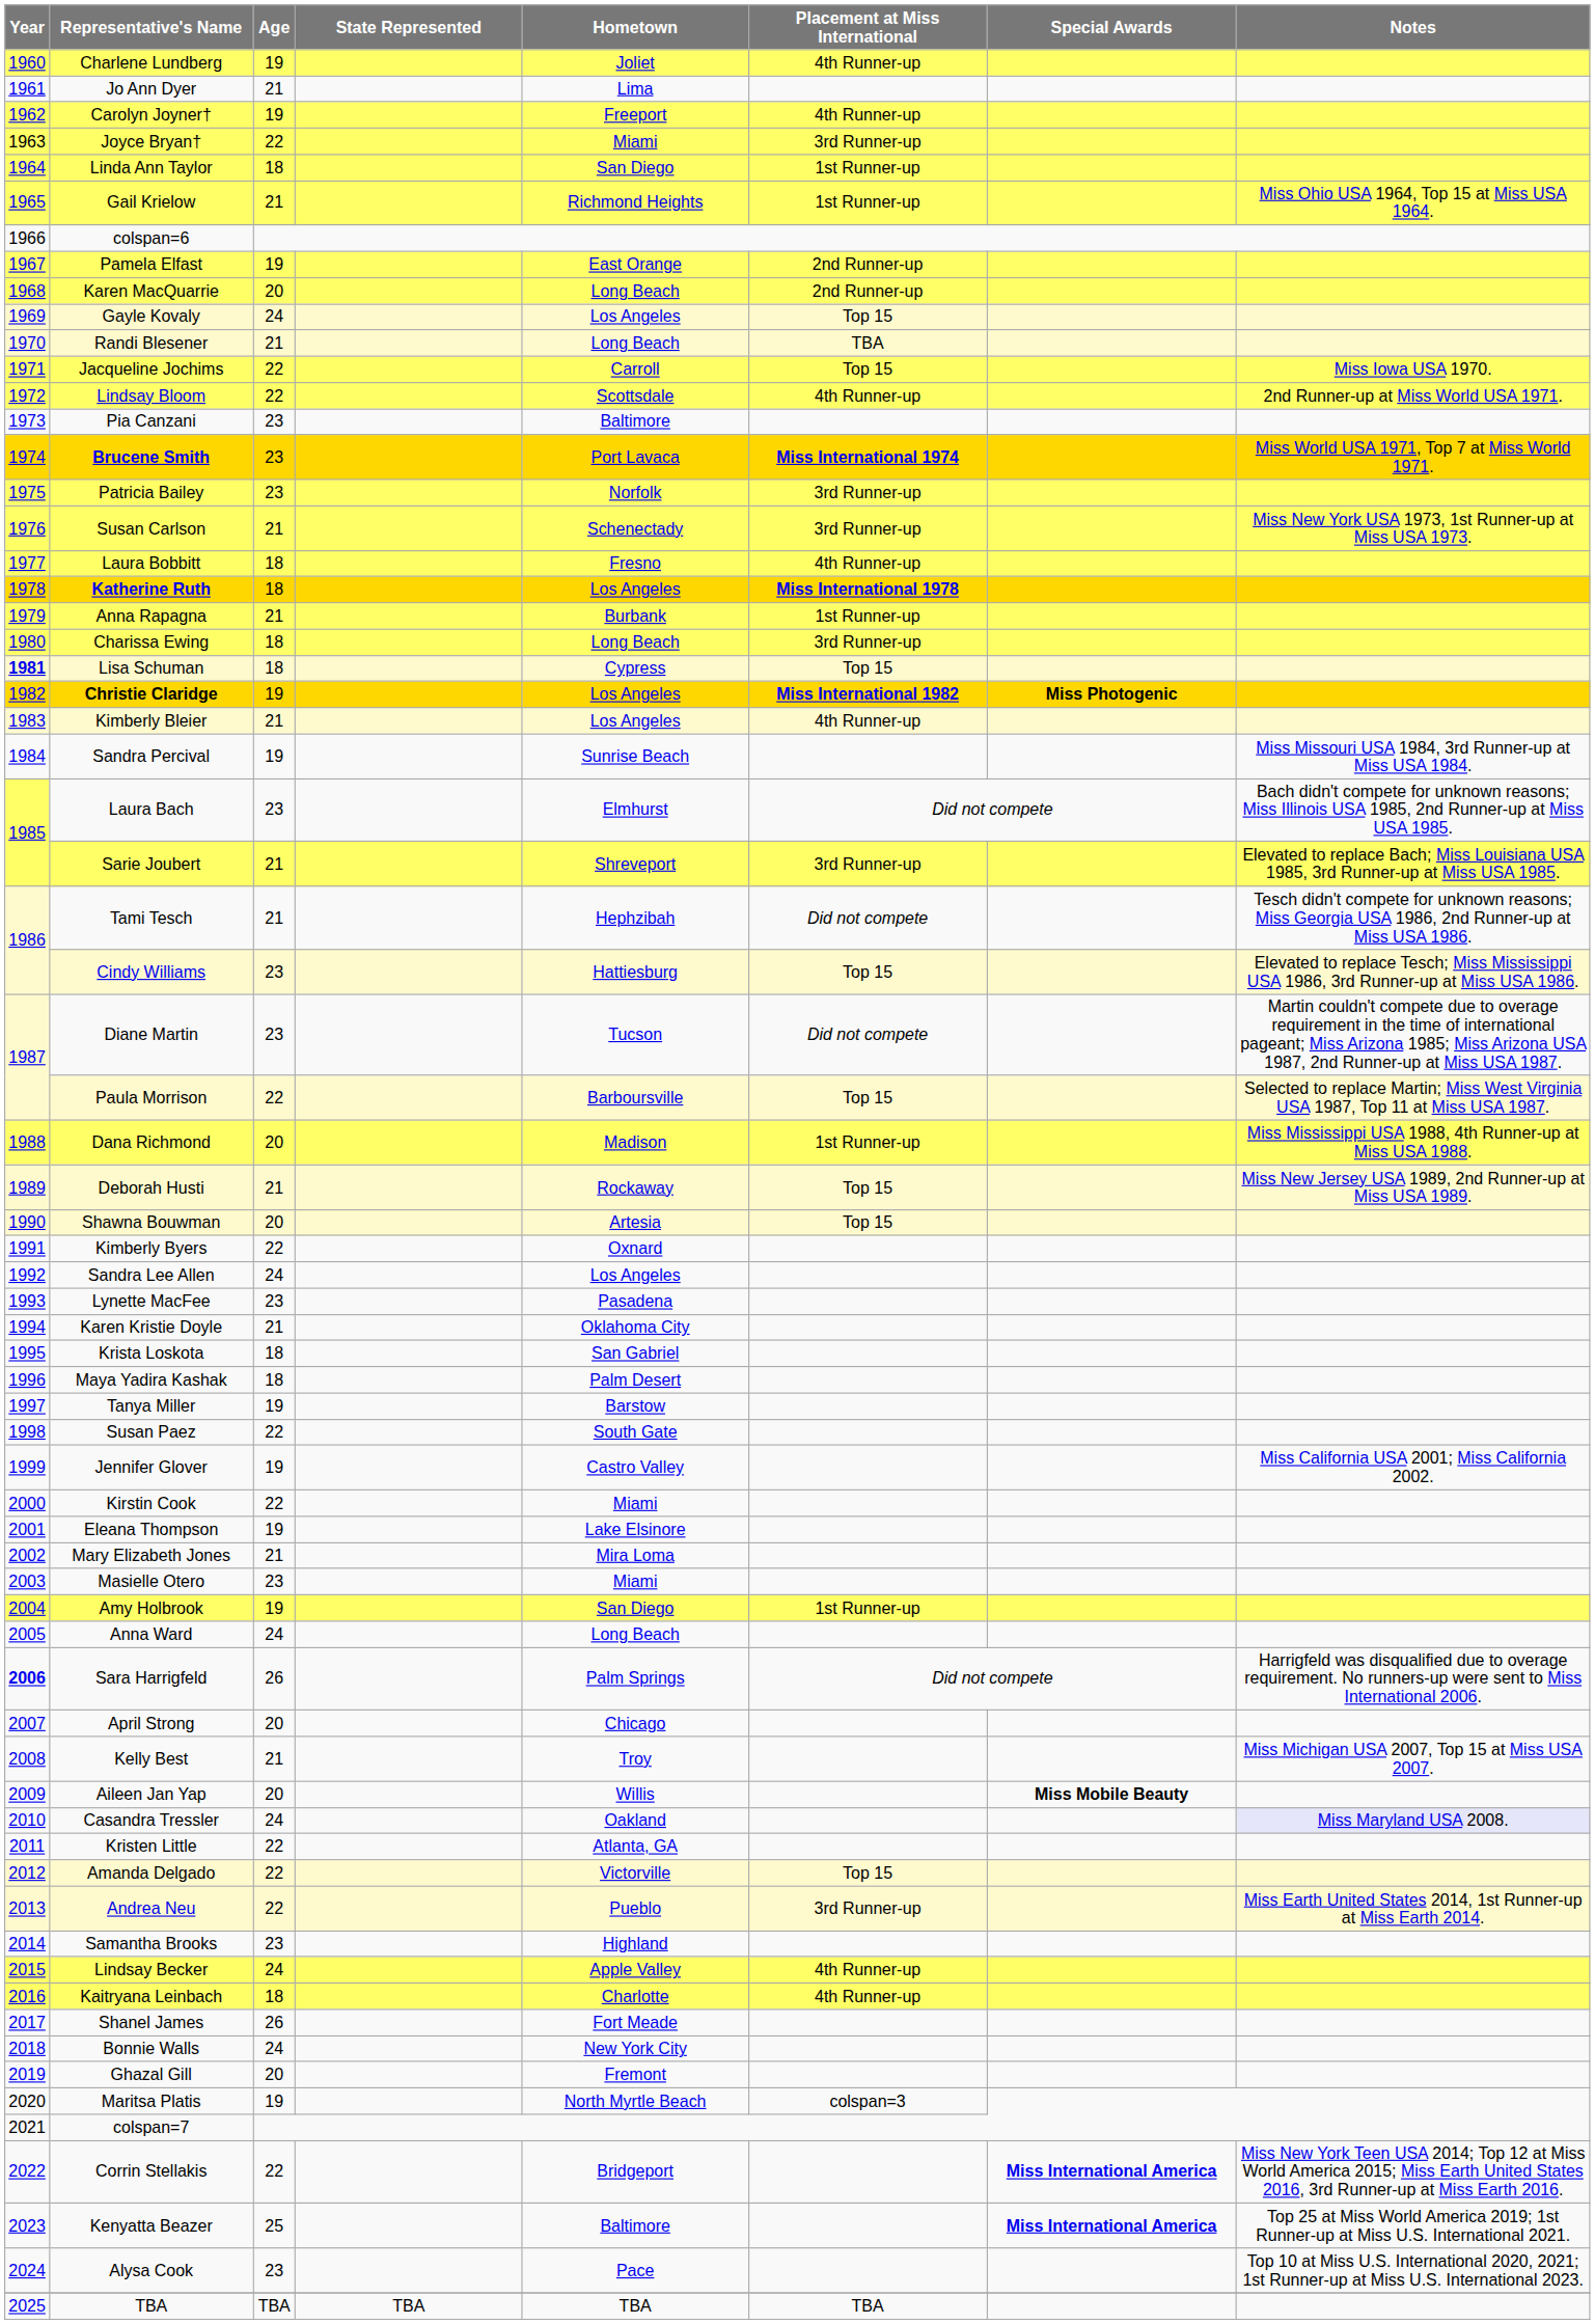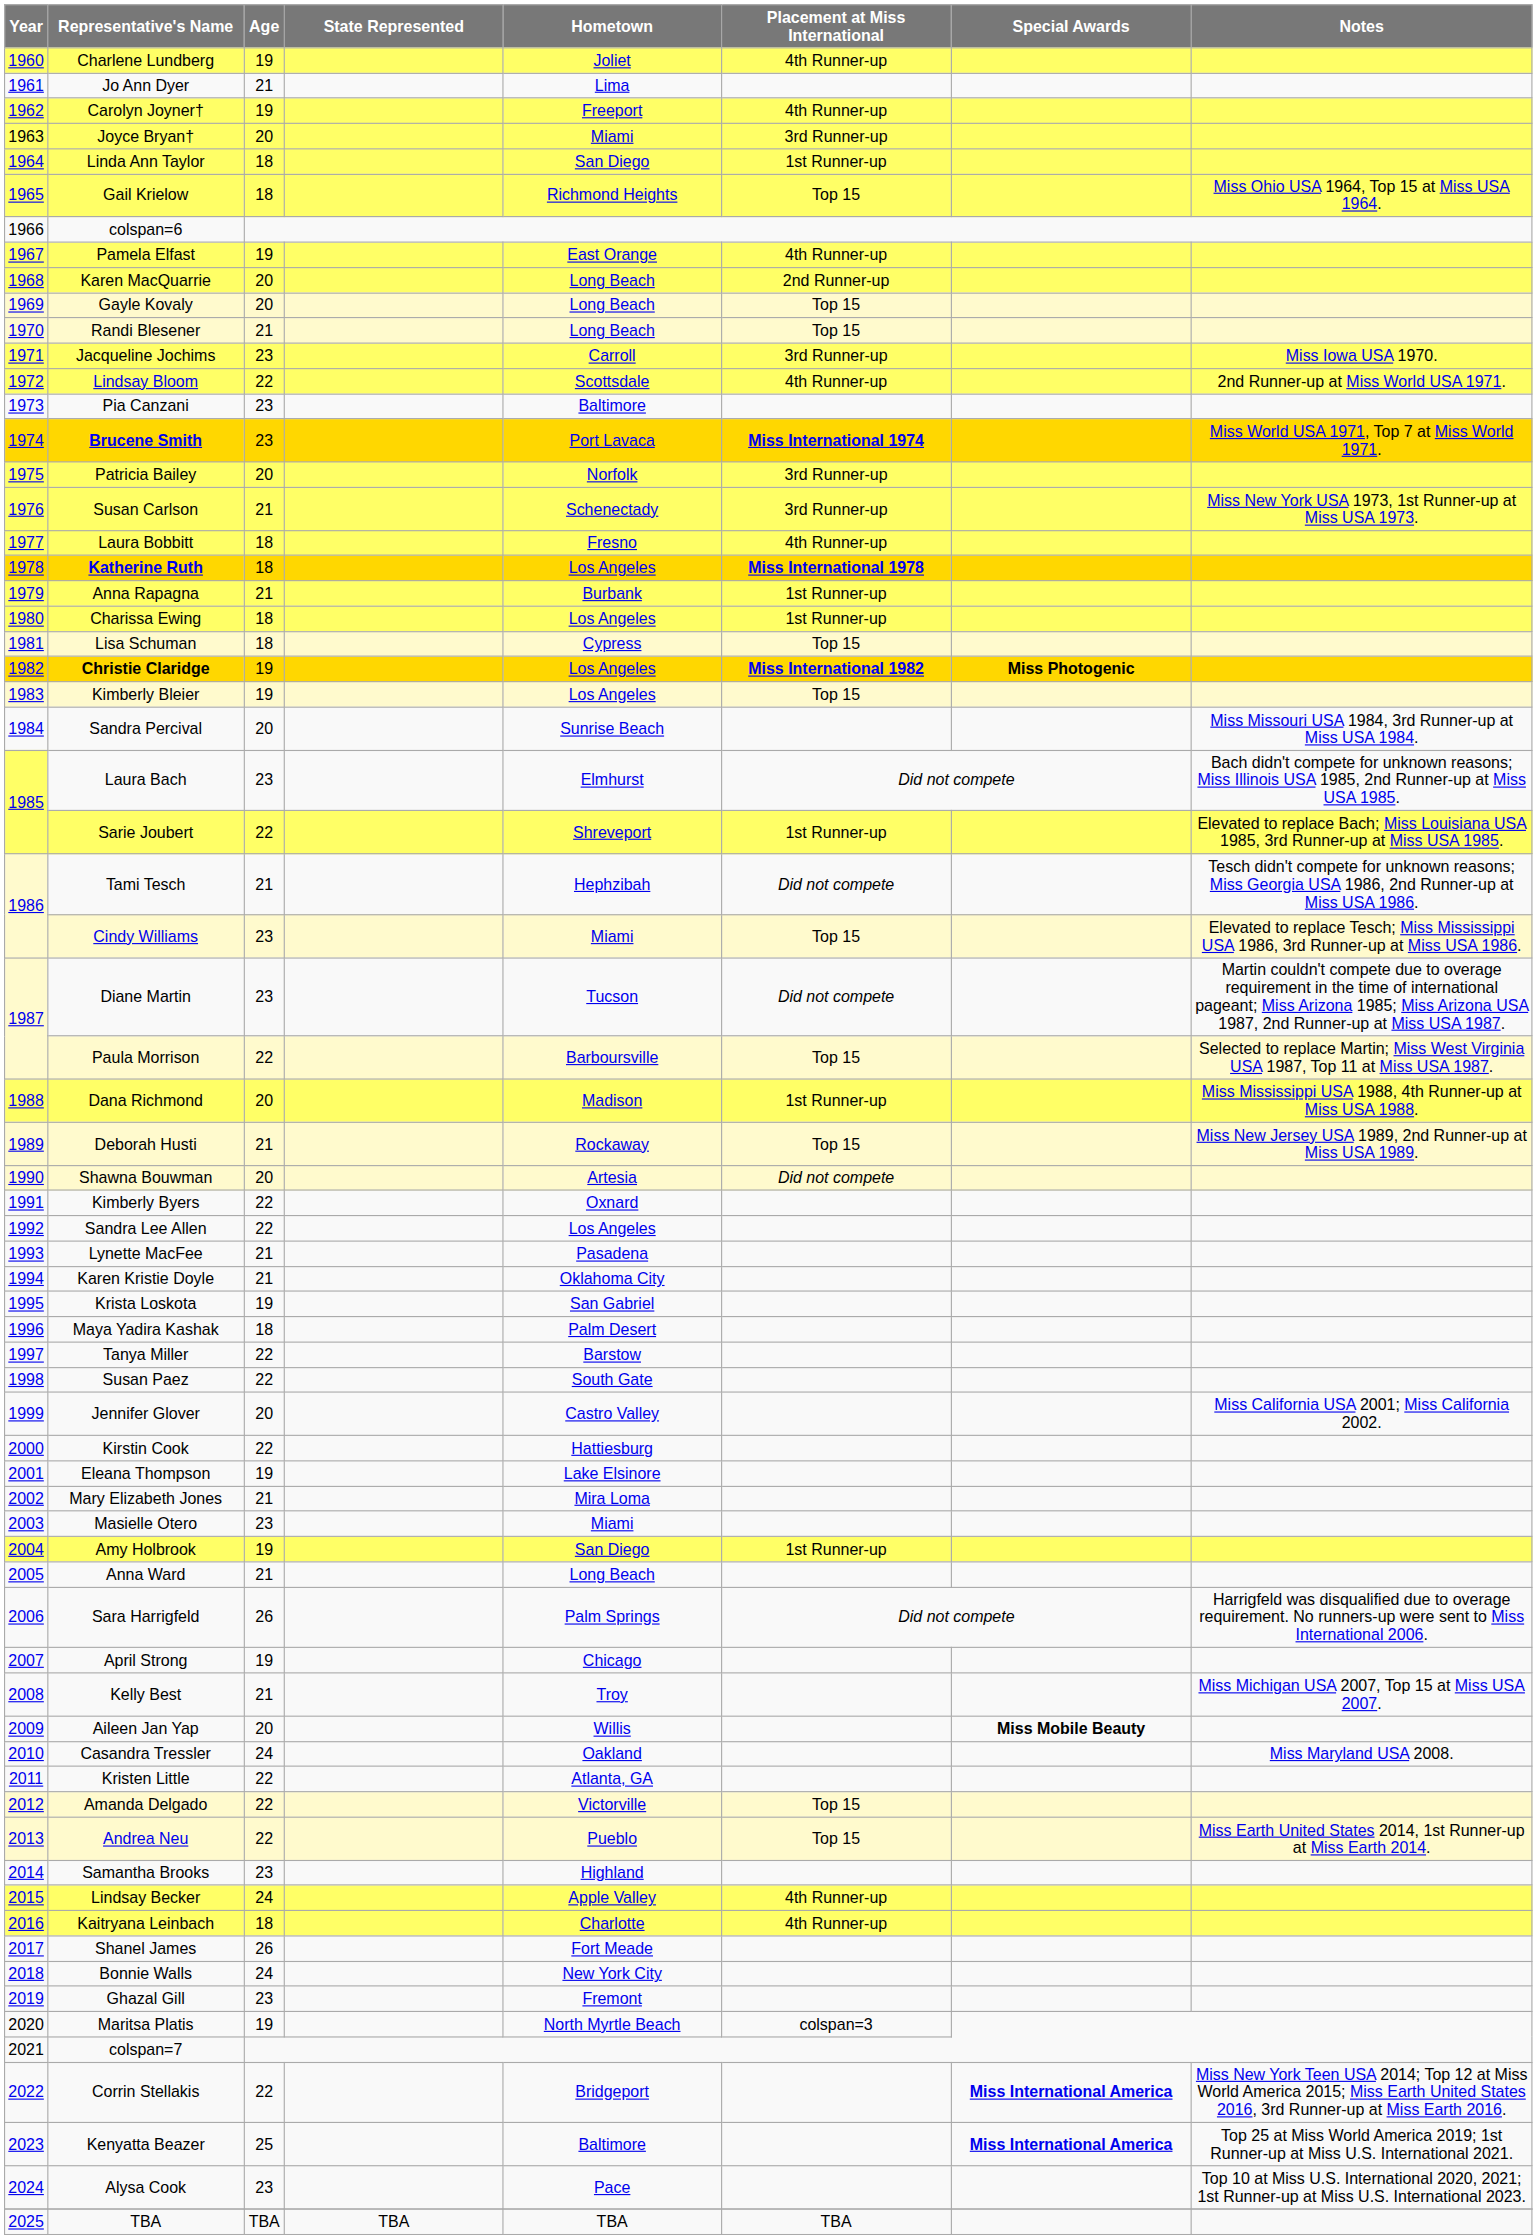Joyce Bryan† | Age: 22 -> 20
Gail Krielow | Age: 21 -> 18
Gail Krielow | Placement at Miss International: 1st Runner-up -> Top 15
Pamela Elfast | Placement at Miss International: 2nd Runner-up -> 4th Runner-up
Gayle Kovaly | Age: 24 -> 20
Gayle Kovaly | Hometown: Los Angeles -> Long Beach
Randi Blesener | Placement at Miss International: TBA -> Top 15
Jacqueline Jochims | Age: 22 -> 23
Jacqueline Jochims | Placement at Miss International: Top 15 -> 3rd Runner-up
Patricia Bailey | Age: 23 -> 20
Charissa Ewing | Hometown: Long Beach -> Los Angeles
Charissa Ewing | Placement at Miss International: 3rd Runner-up -> 1st Runner-up
Lisa Schuman | Year: bold -> normal
Kimberly Bleier | Age: 21 -> 19
Kimberly Bleier | Placement at Miss International: 4th Runner-up -> Top 15
Sandra Percival | Age: 19 -> 20
Sarie Joubert | Age: 21 -> 22
Sarie Joubert | Placement at Miss International: 3rd Runner-up -> 1st Runner-up
Cindy Williams | Hometown: Hattiesburg -> Miami
Shawna Bouwman | Placement at Miss International: Top 15 -> Did not compete
Sandra Lee Allen | Age: 24 -> 22
Lynette MacFee | Age: 23 -> 21
Krista Loskota | Age: 18 -> 19
Tanya Miller | Age: 19 -> 22
Jennifer Glover | Age: 19 -> 20
Kirstin Cook | Hometown: Miami -> Hattiesburg
Anna Ward | Age: 24 -> 21
Sara Harrigfeld | Year: bold -> normal
April Strong | Age: 20 -> 19
Casandra Tressler | Notes: lavender background -> no background
Andrea Neu | Placement at Miss International: 3rd Runner-up -> Top 15
Ghazal Gill | Age: 20 -> 23
